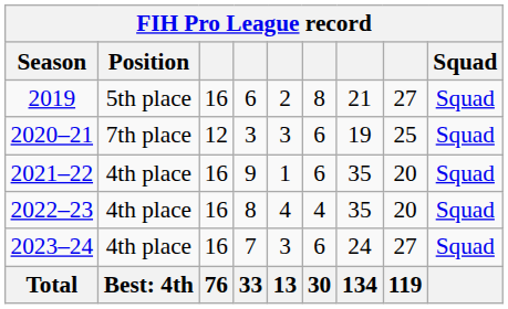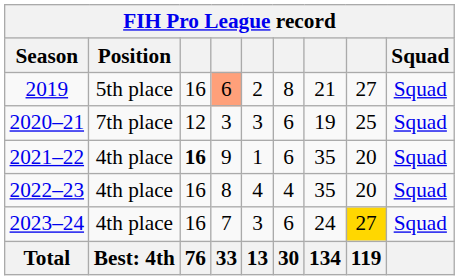2019 | column 4: no background -> lightsalmon background
2021–22 | column 3: normal -> bold
2023–24 | column 8: no background -> gold background
